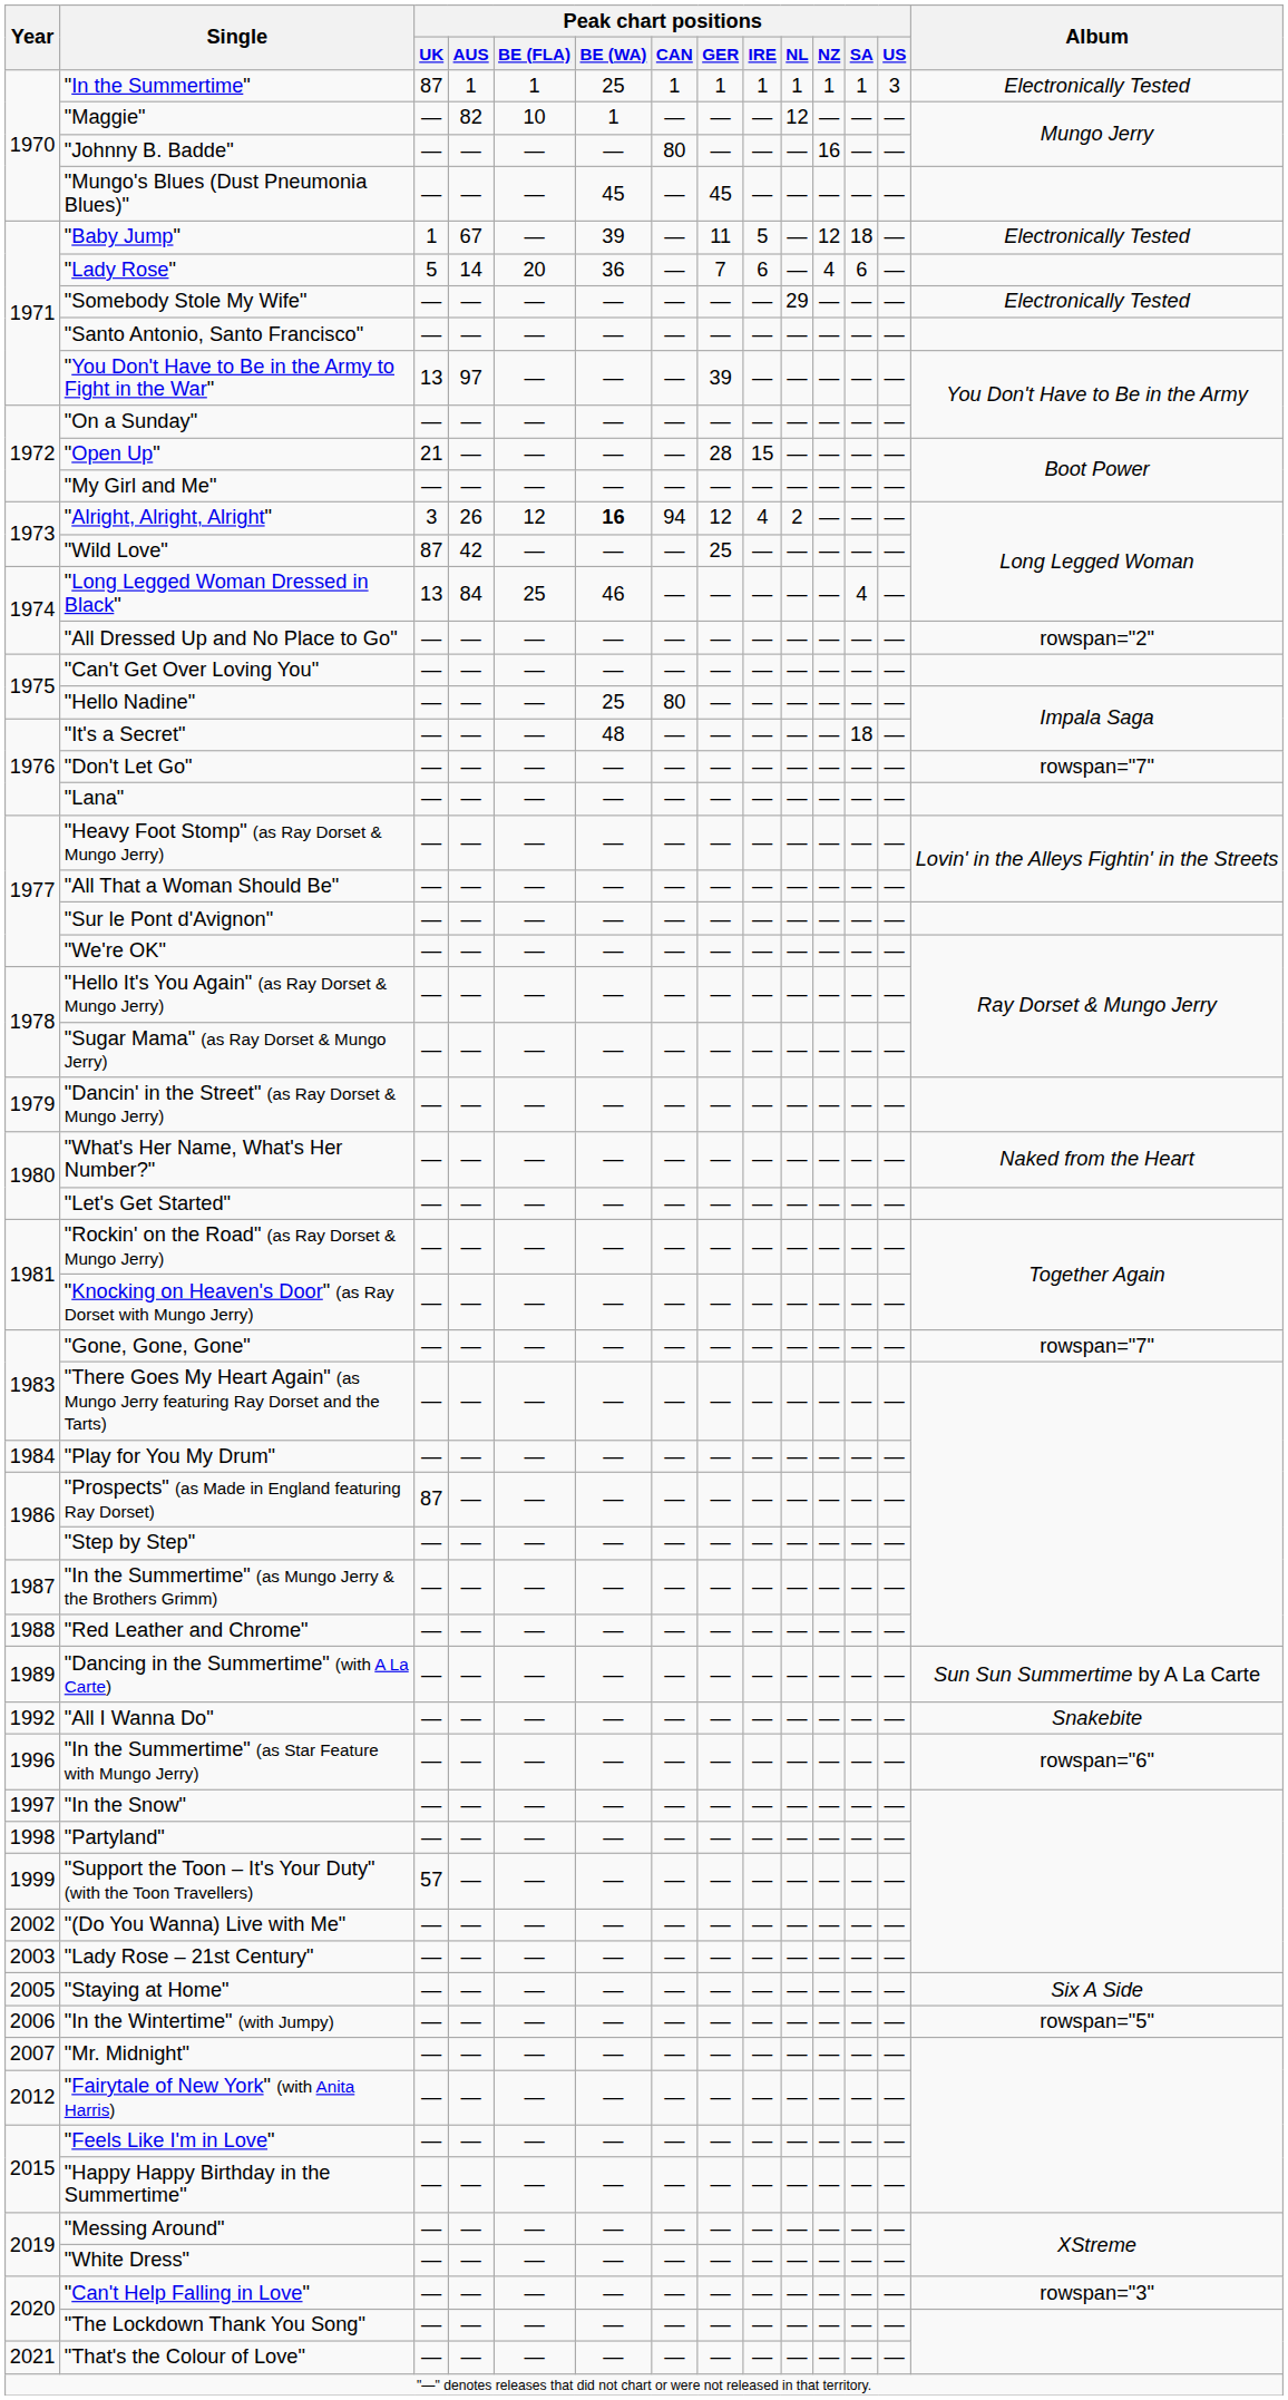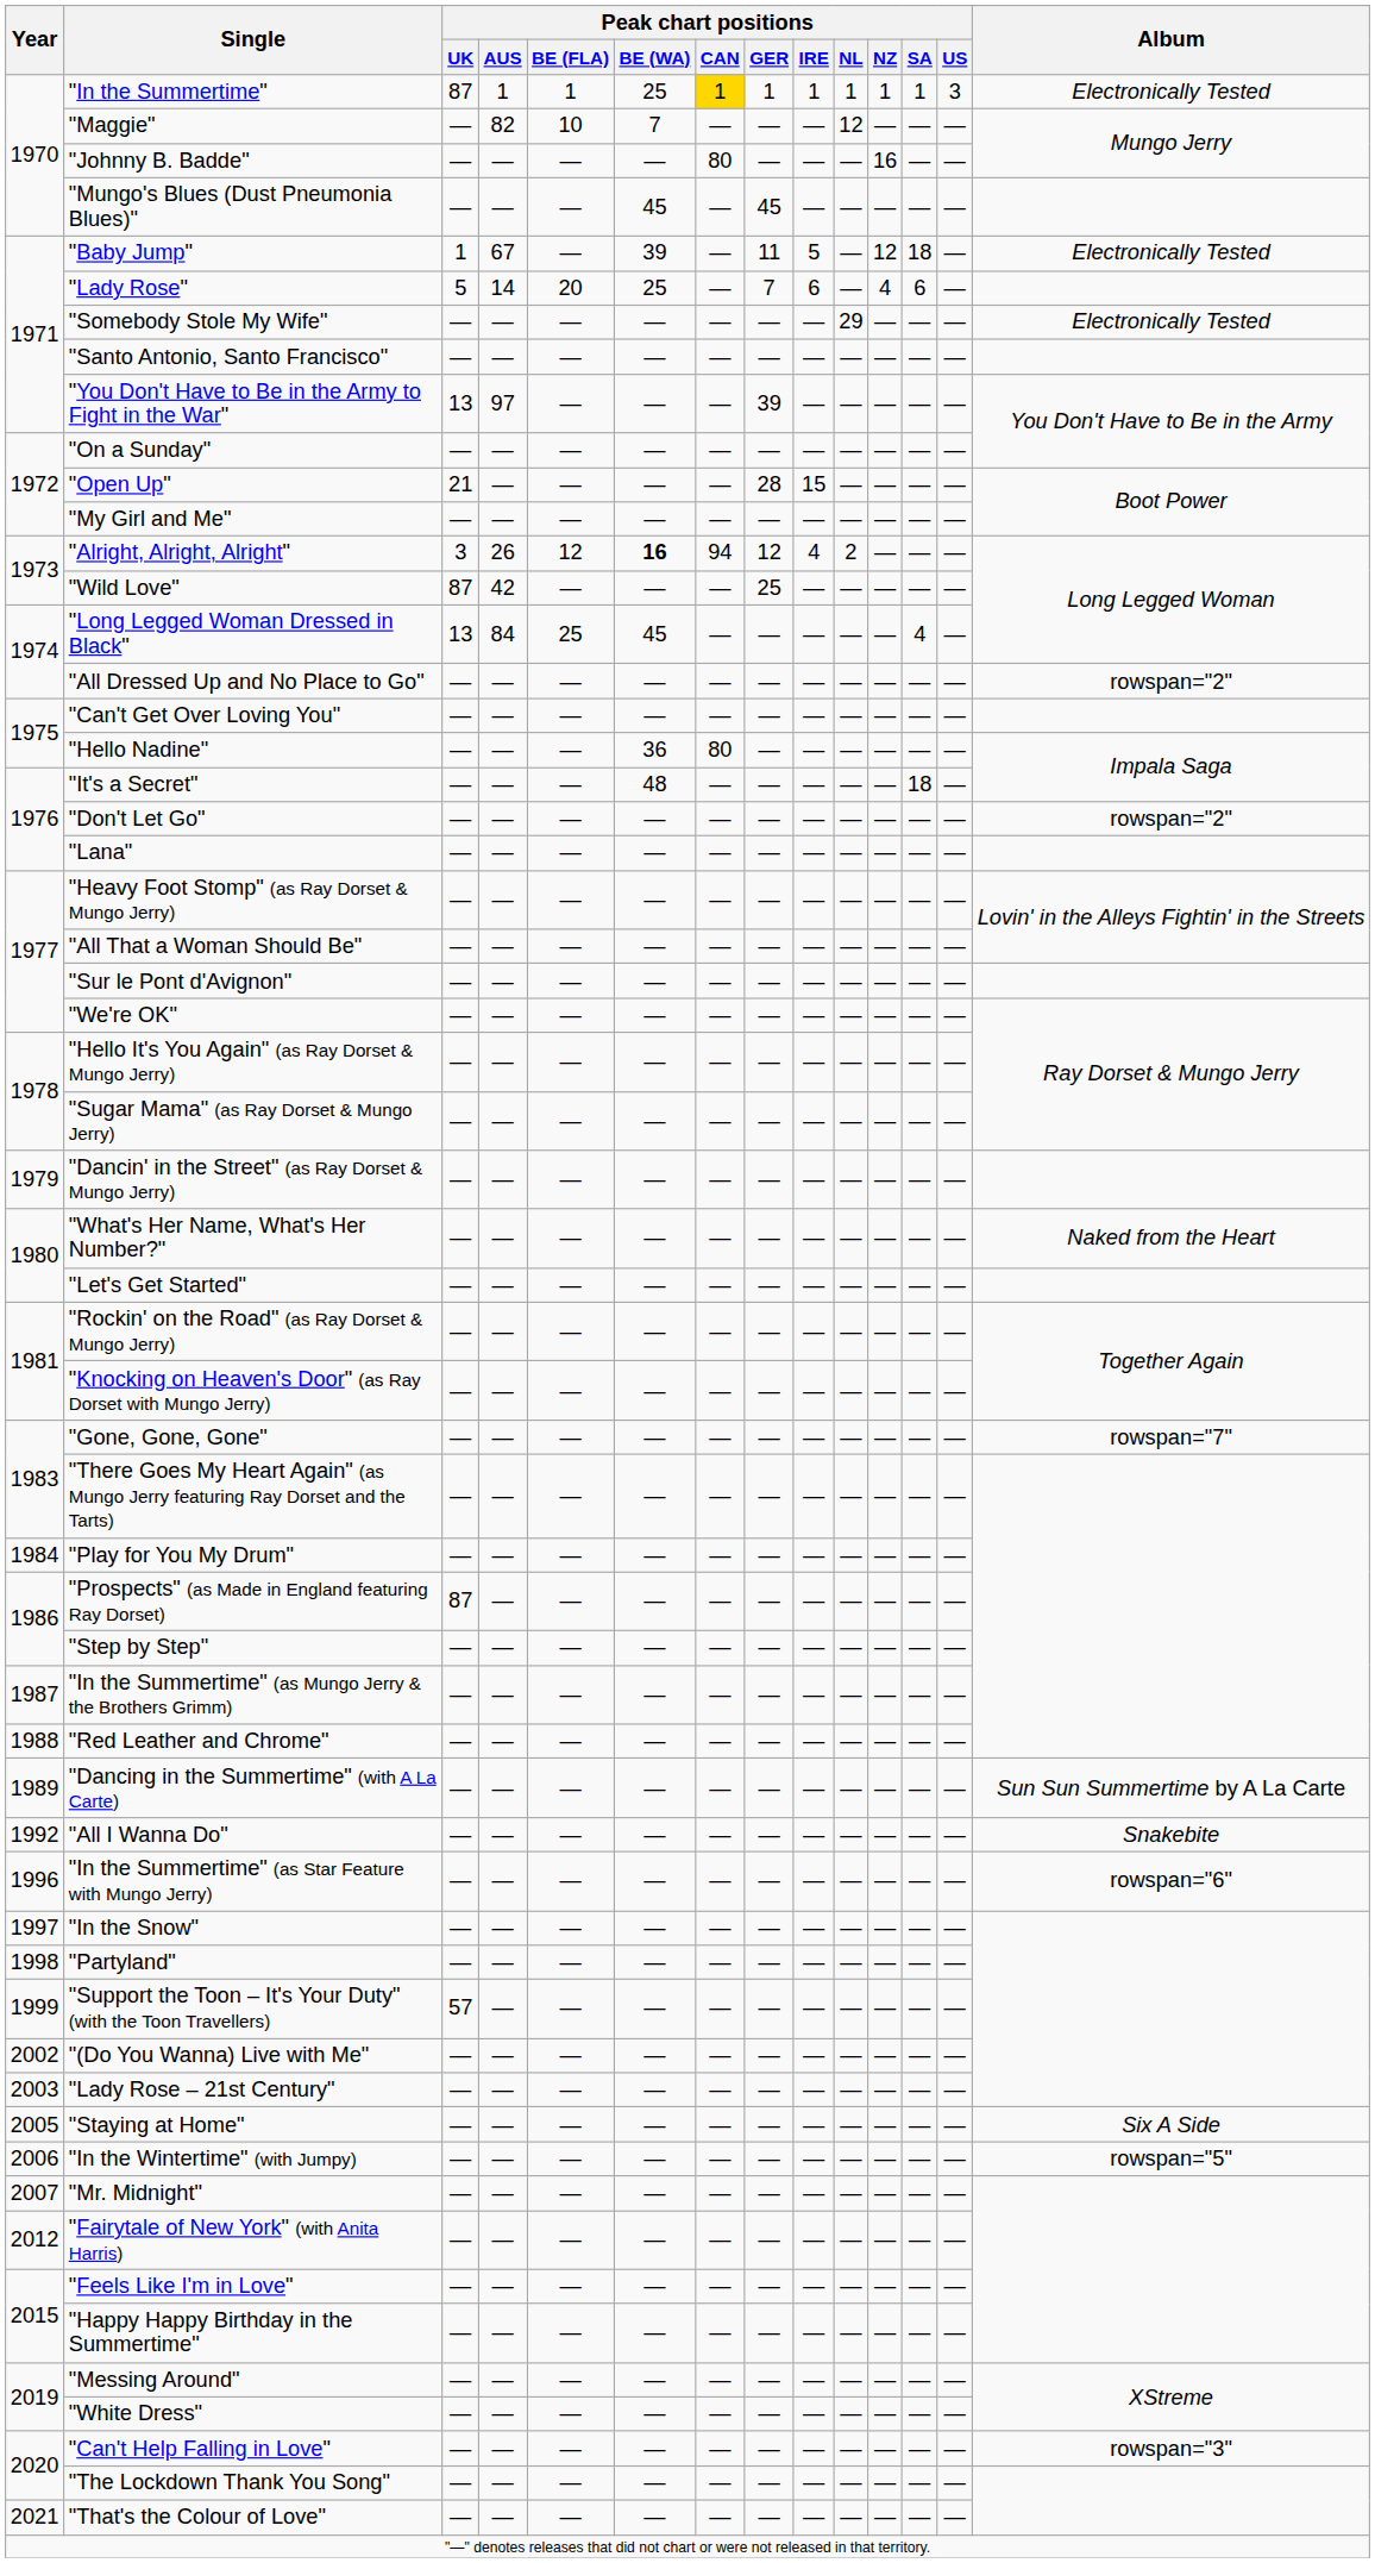"In the Summertime" | Peak chart positions / CAN: no background -> gold background
"Maggie" | Peak chart positions / BE (WA): 1 -> 7
"Lady Rose" | Peak chart positions / BE (WA): 36 -> 25
"Long Legged Woman Dressed in Black" | Peak chart positions / BE (WA): 46 -> 45
"Hello Nadine" | Peak chart positions / BE (WA): 25 -> 36
"Don't Let Go" | Album: rowspan="7" -> rowspan="2"
